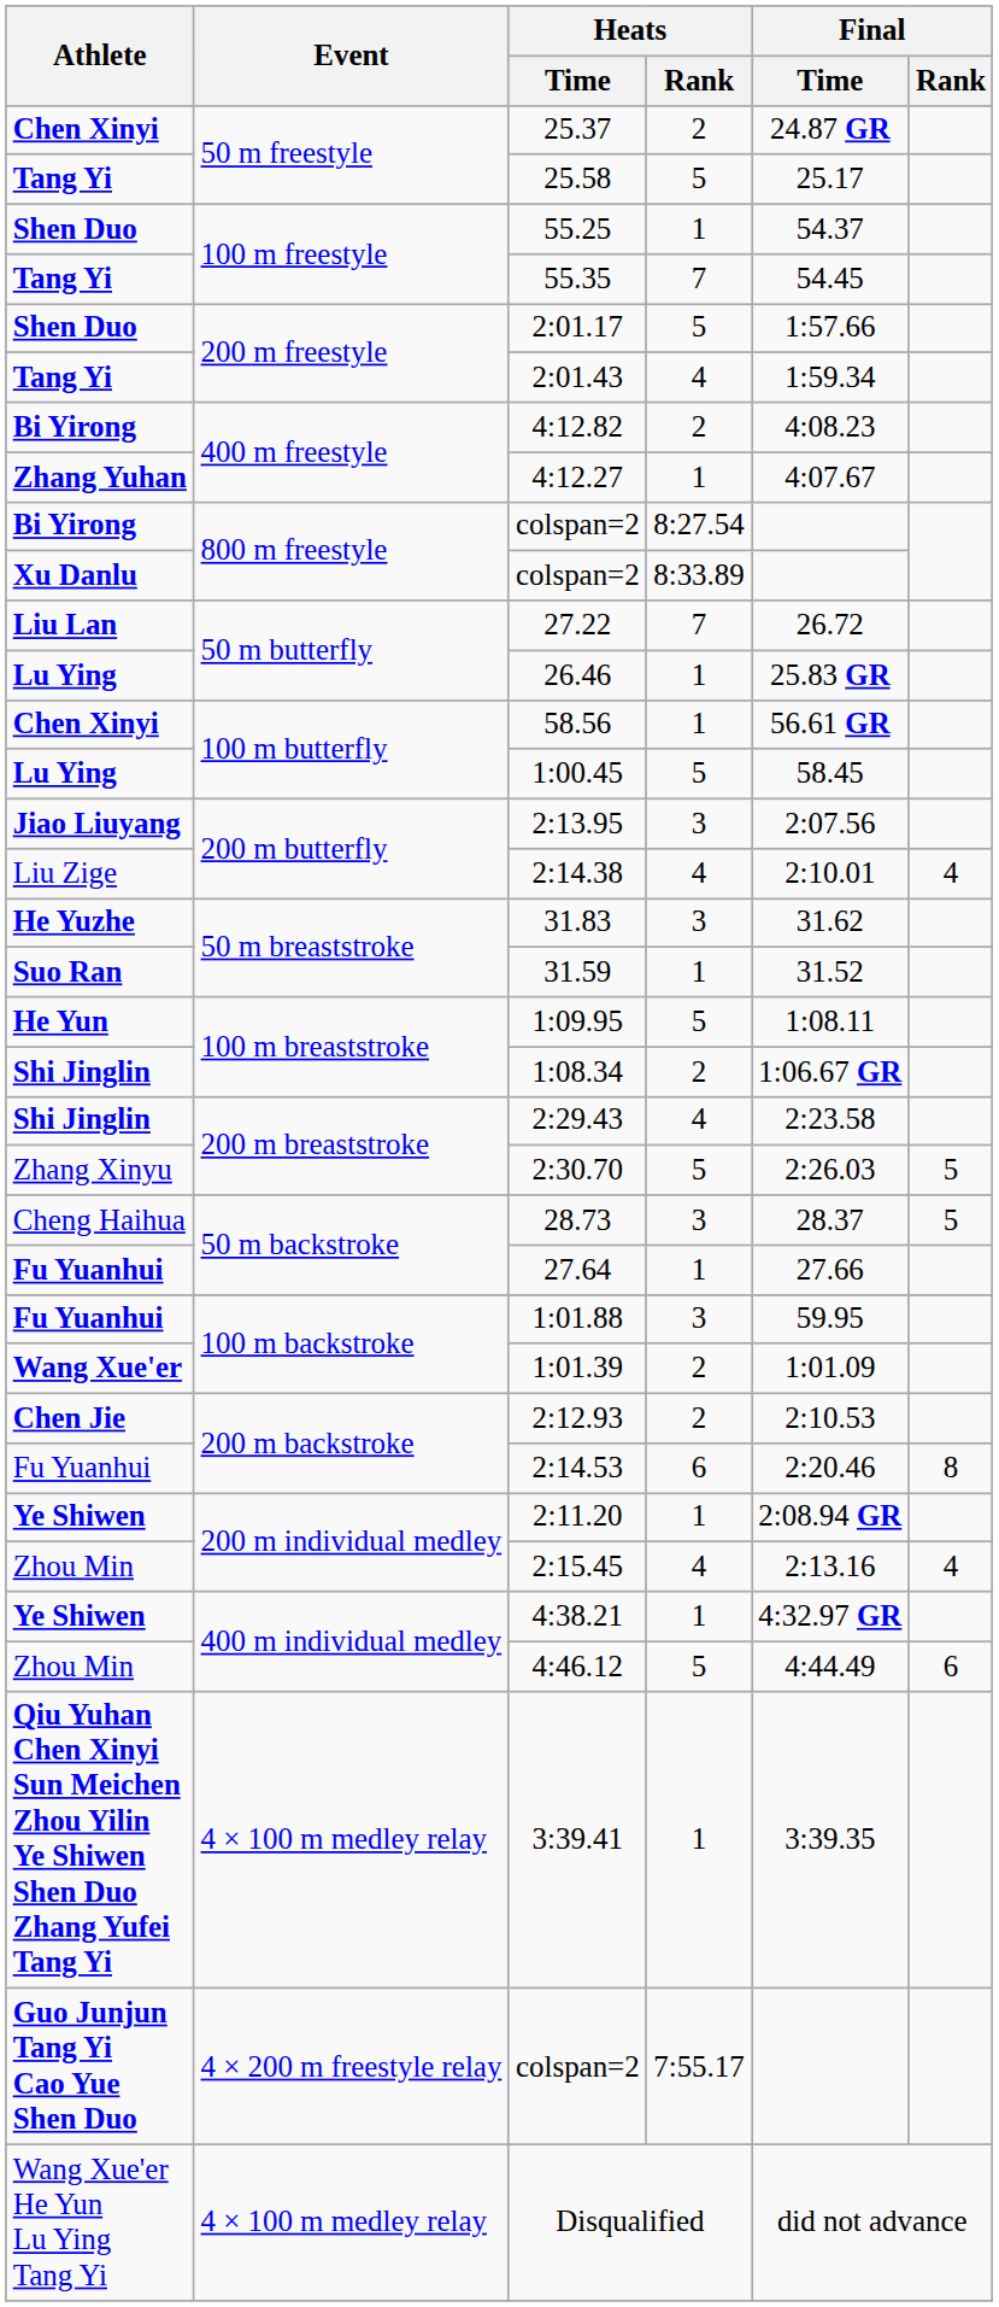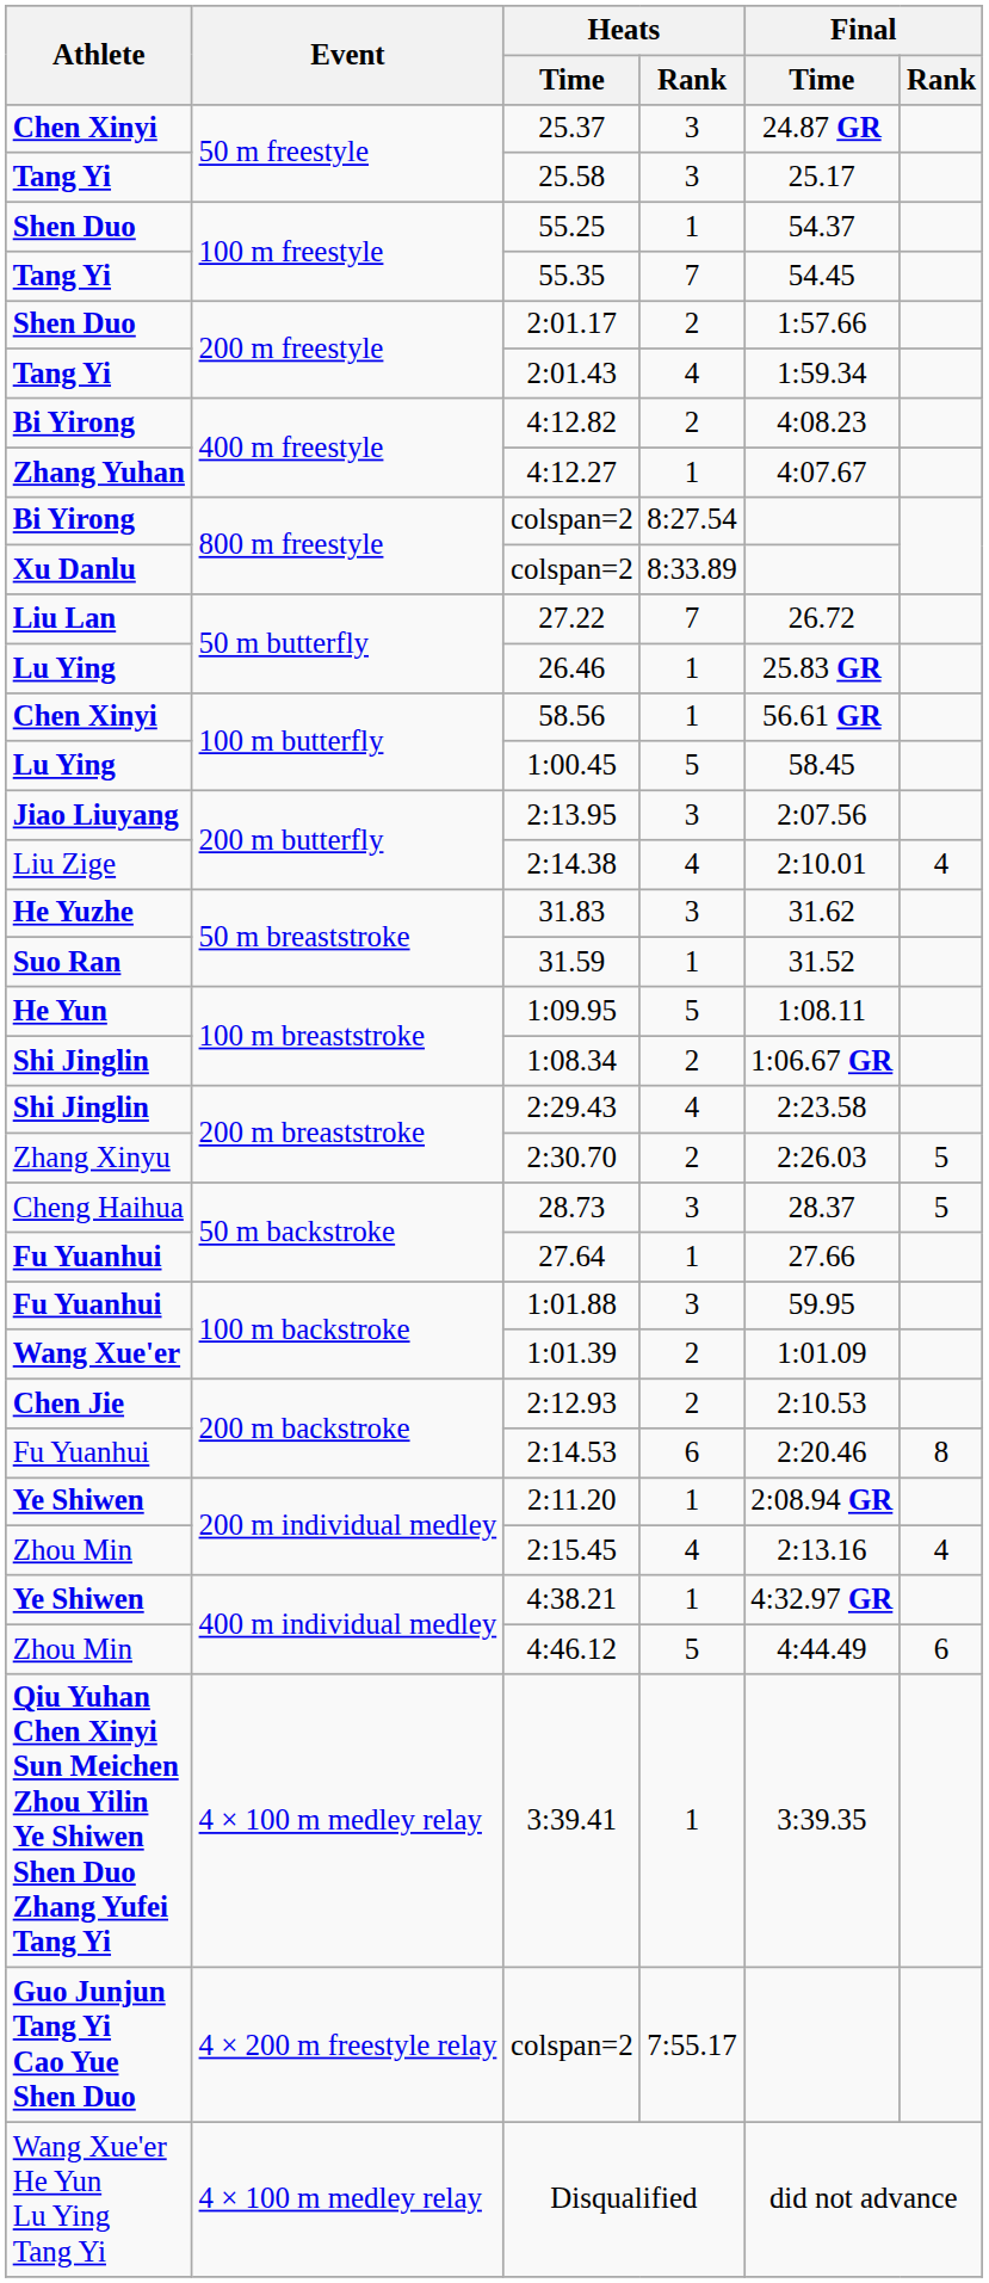25.37 | Heats / Rank: 2 -> 3
25.58 | Heats / Rank: 5 -> 3
2:01.17 | Heats / Rank: 5 -> 2
2:30.70 | Heats / Rank: 5 -> 2
